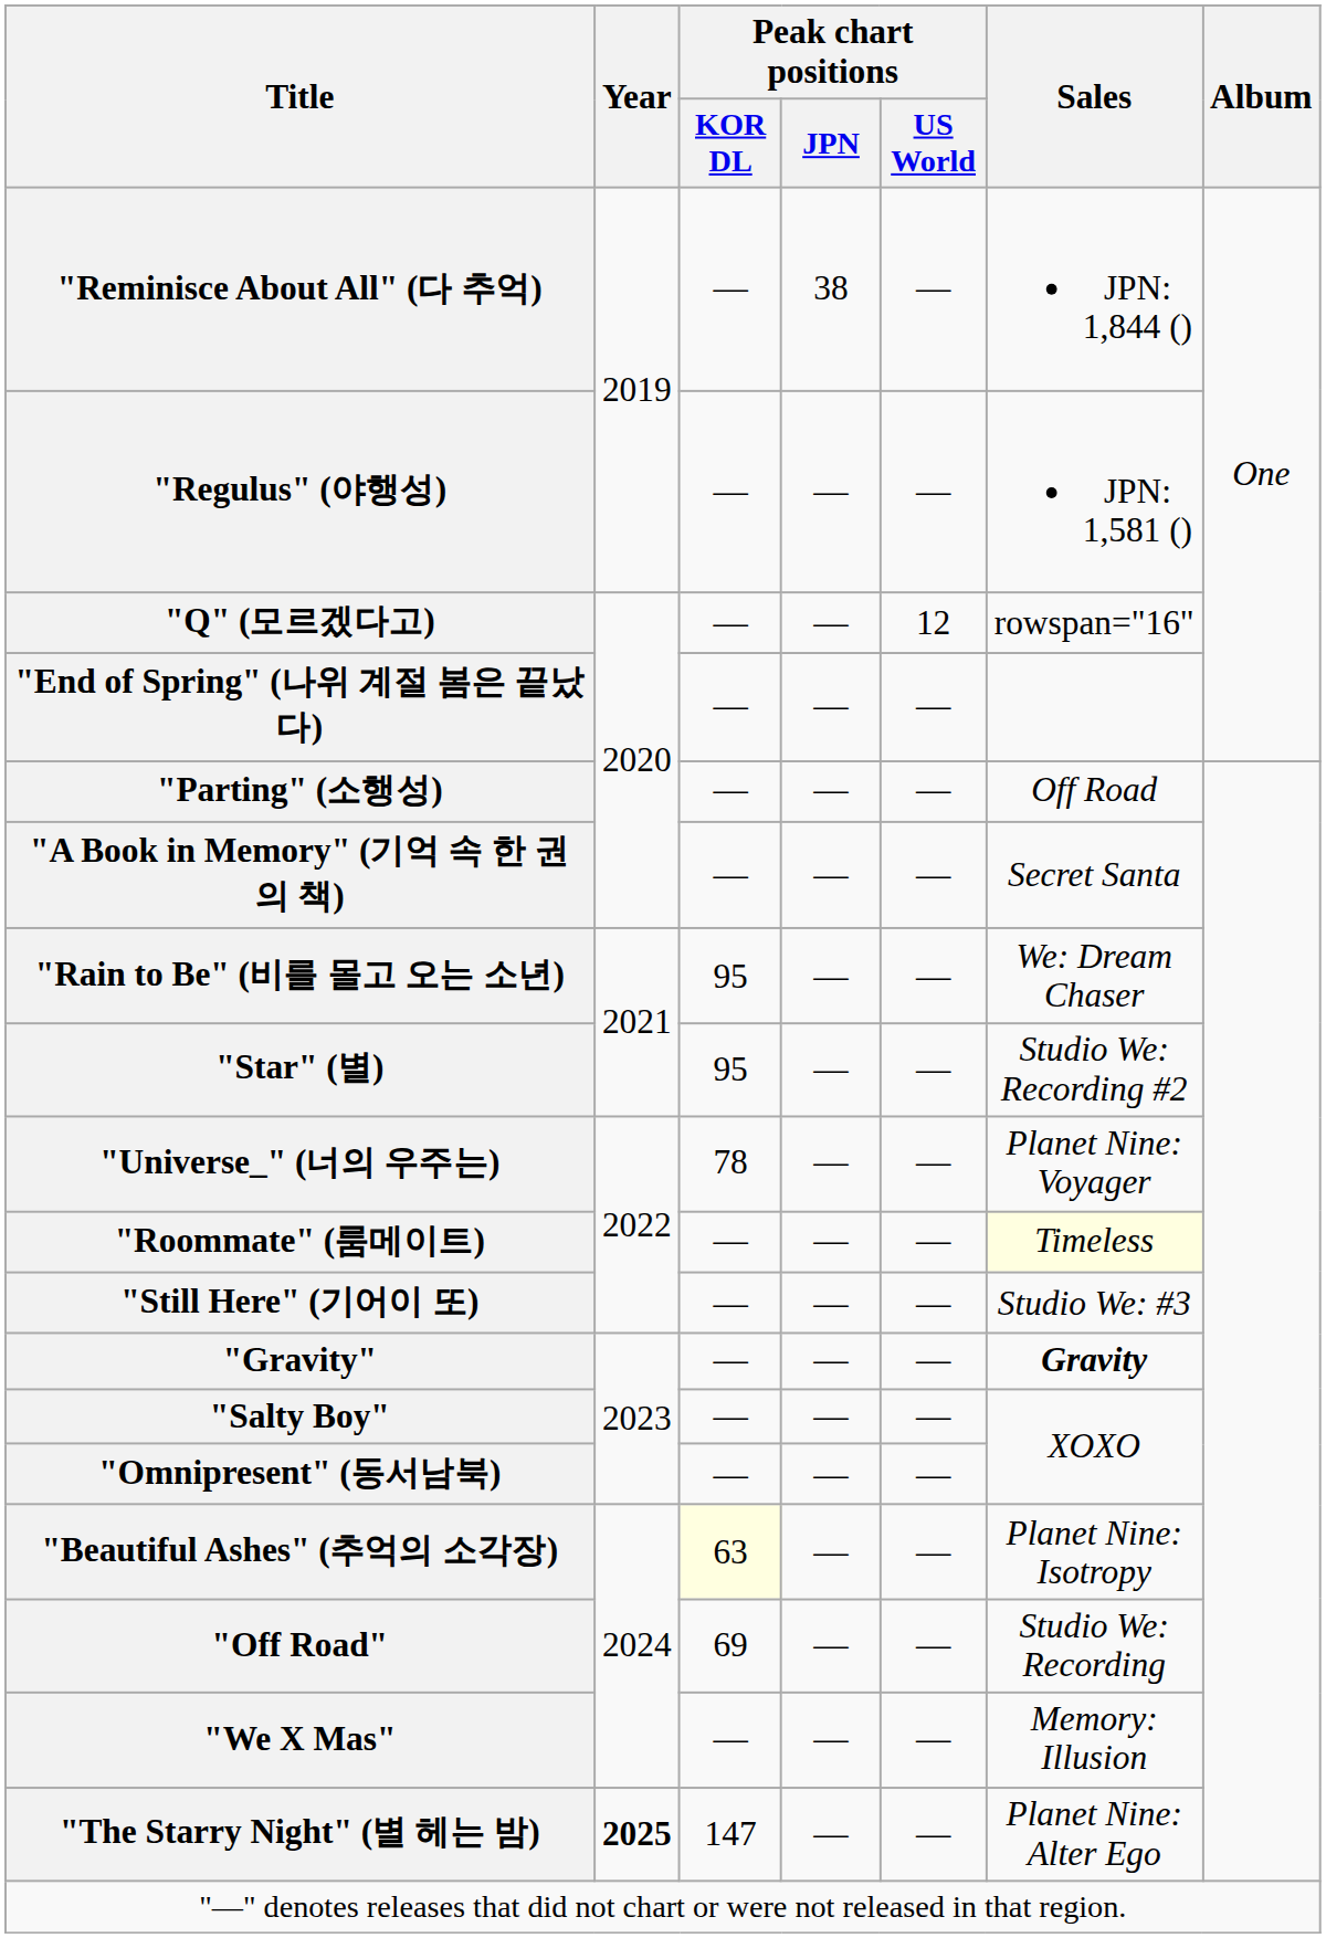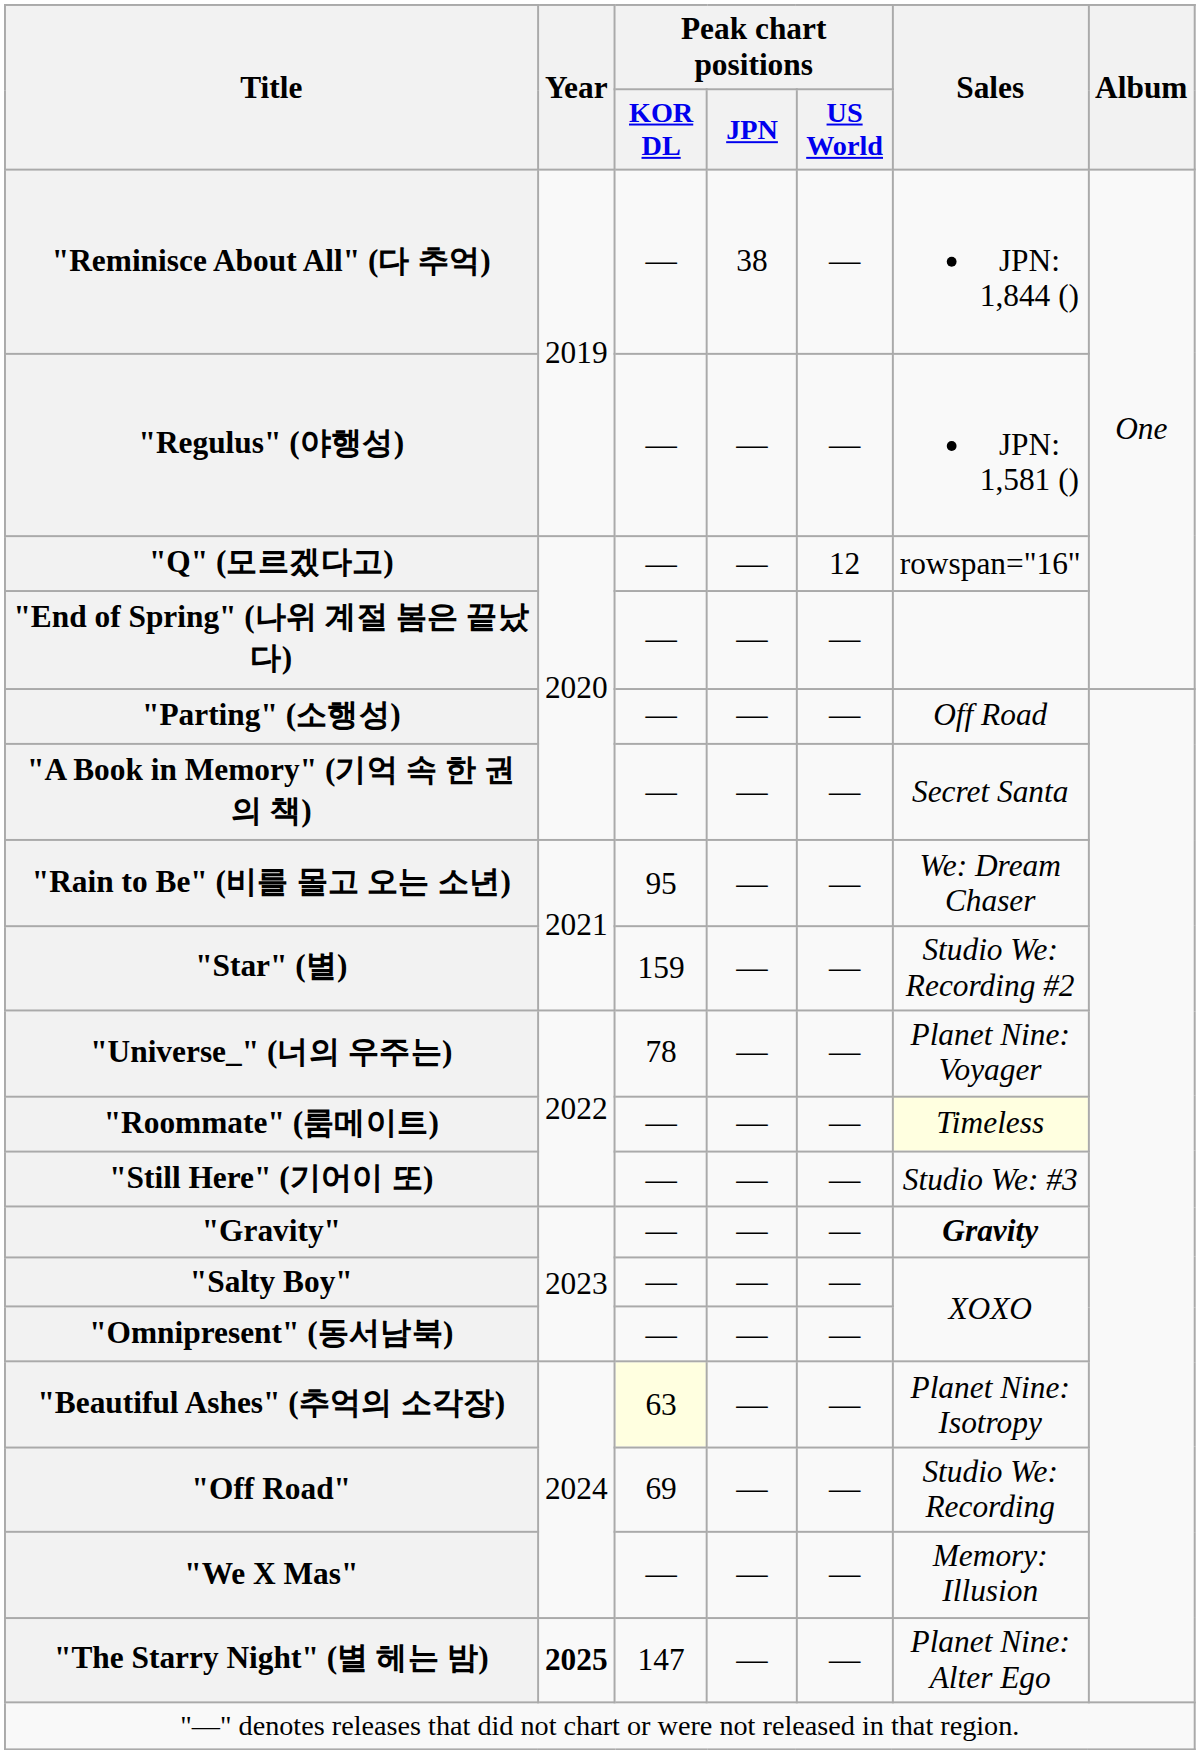"Star" (별) | Peak chart positions / KOR DL: 95 -> 159
